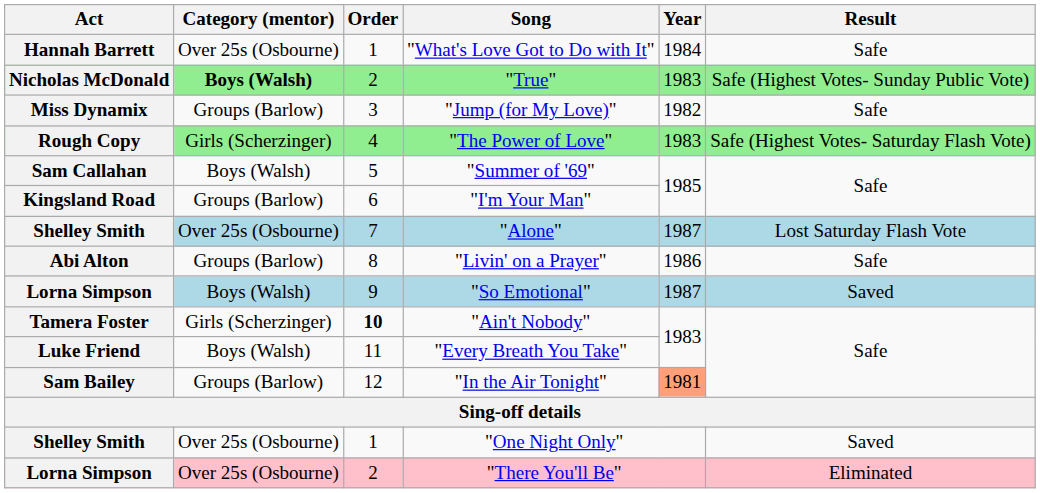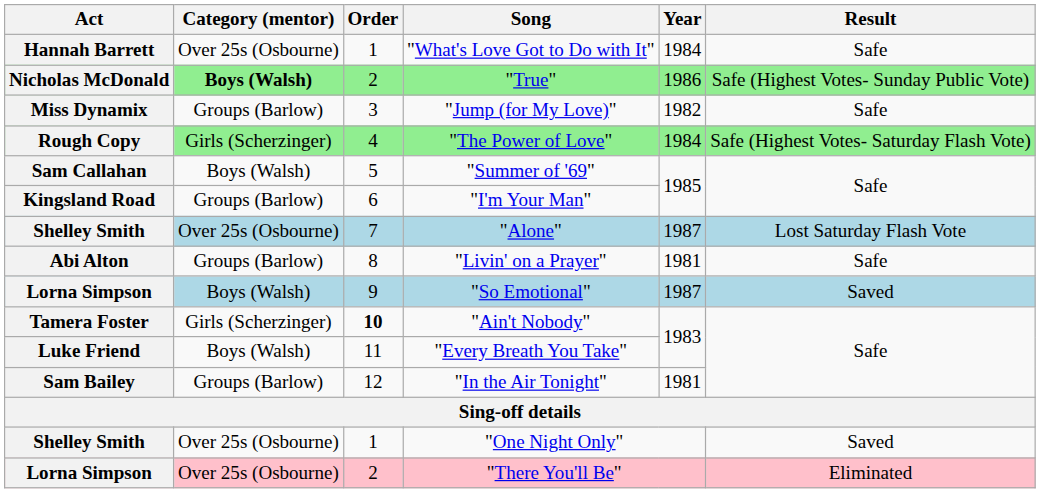"True" | Year: 1983 -> 1986
"The Power of Love" | Year: 1983 -> 1984
"Livin' on a Prayer" | Year: 1986 -> 1981
"In the Air Tonight" | Year: lightsalmon background -> no background
